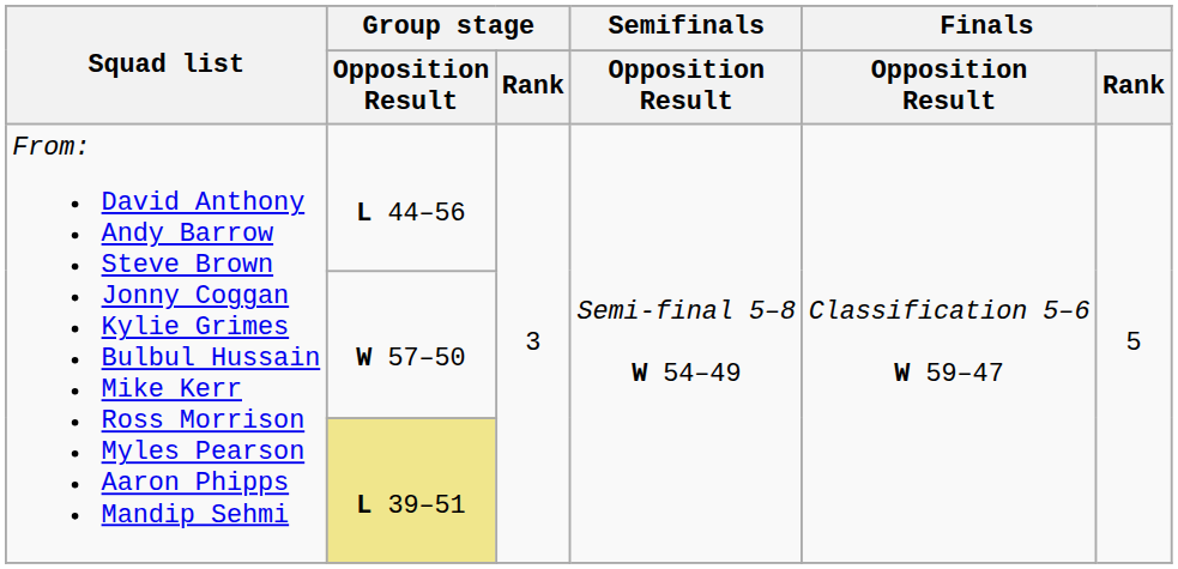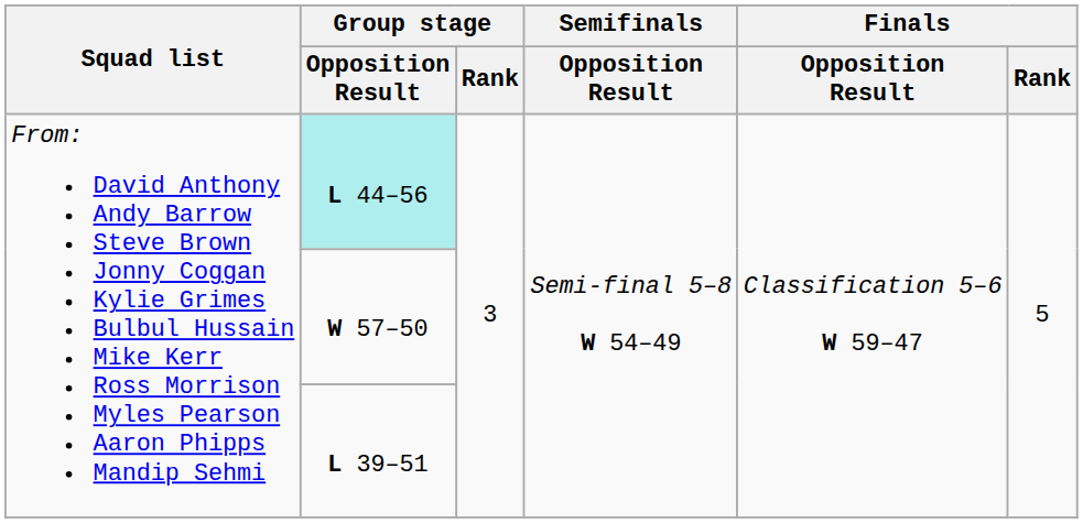L 44–56 | Group stage / Opposition Result: no background -> paleturquoise background
L 39–51 | Group stage / Opposition Result: khaki background -> no background
